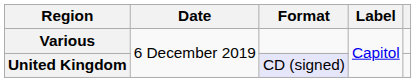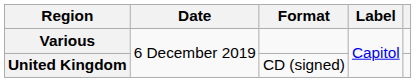United Kingdom | Format: lavender background -> no background
